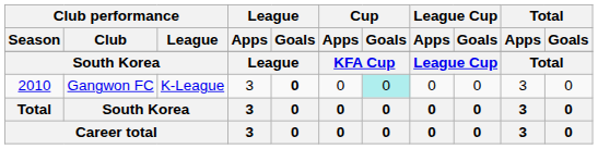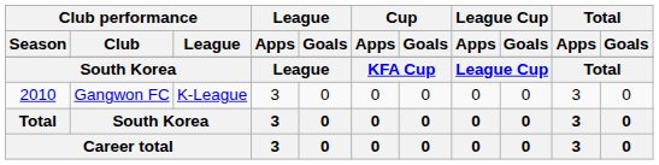Gangwon FC | League / Goals: bold -> normal
Gangwon FC | Cup / Goals: paleturquoise background -> no background
